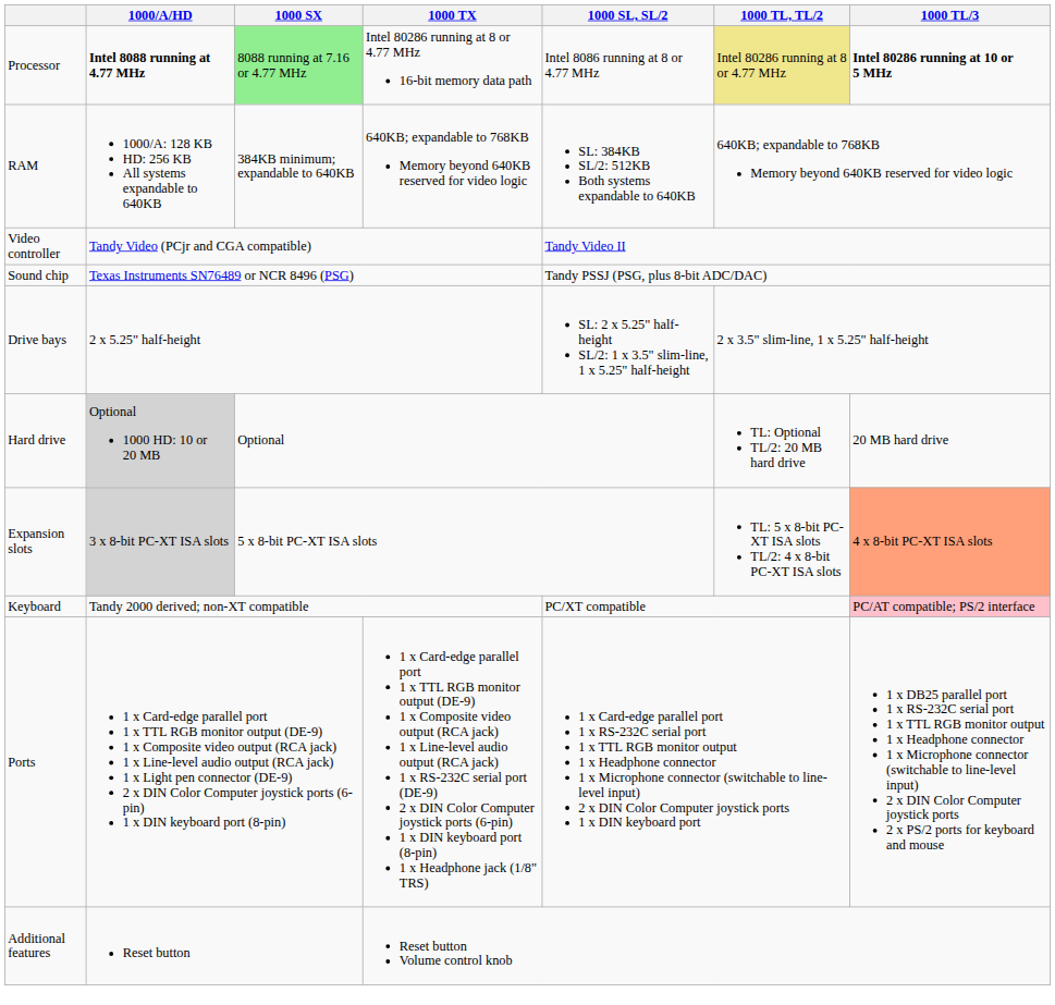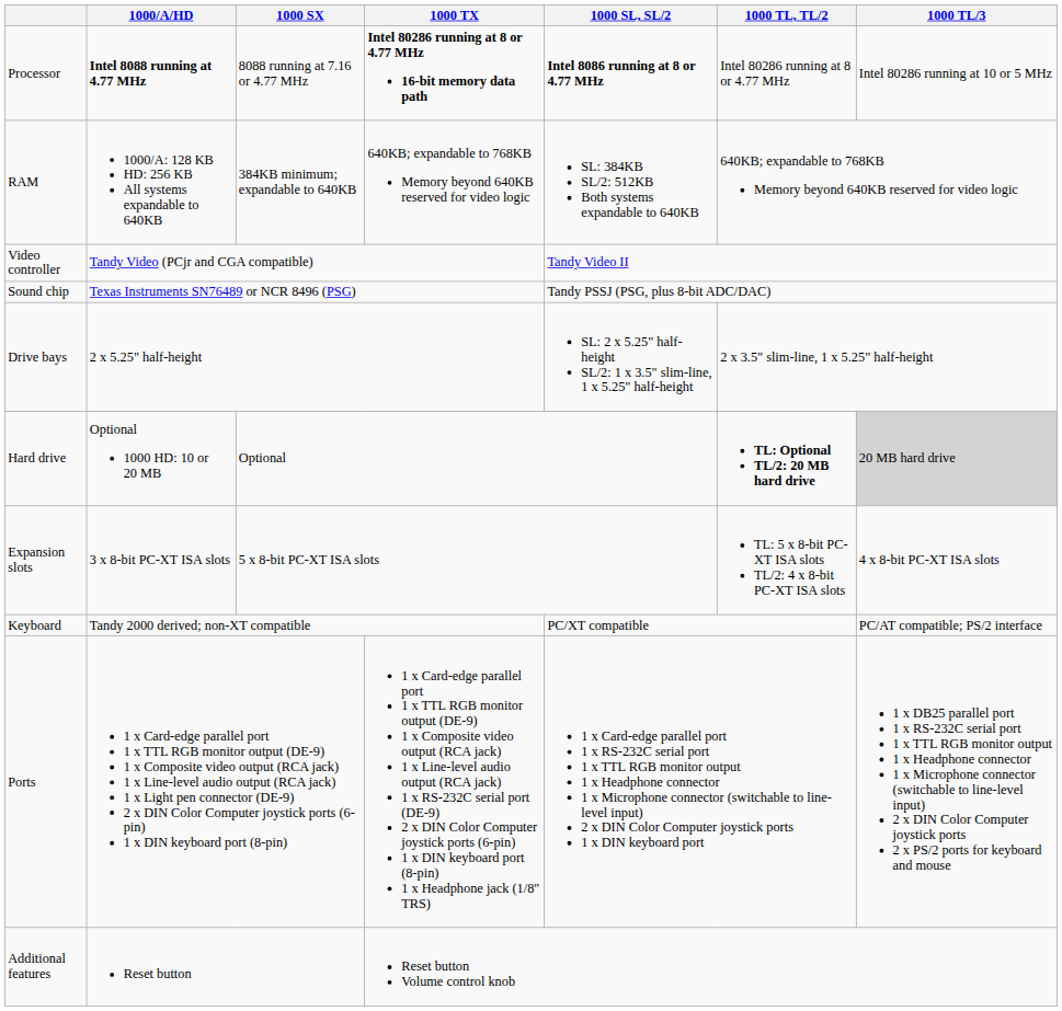Processor | 1000 SX: lightgreen background -> no background
Processor | 1000 TX: normal -> bold
Processor | 1000 SL, SL/2: normal -> bold
Processor | 1000 TL, TL/2: khaki background -> no background
Processor | 1000 TL/3: bold -> normal
Hard drive | 1000/A/HD: lightgrey background -> no background
Hard drive | 1000 TL, TL/2: normal -> bold
Hard drive | 1000 TL/3: no background -> lightgrey background
Expansion slots | 1000/A/HD: lightgrey background -> no background
Expansion slots | 1000 TL/3: lightsalmon background -> no background
Keyboard | 1000 TL/3: pink background -> no background
